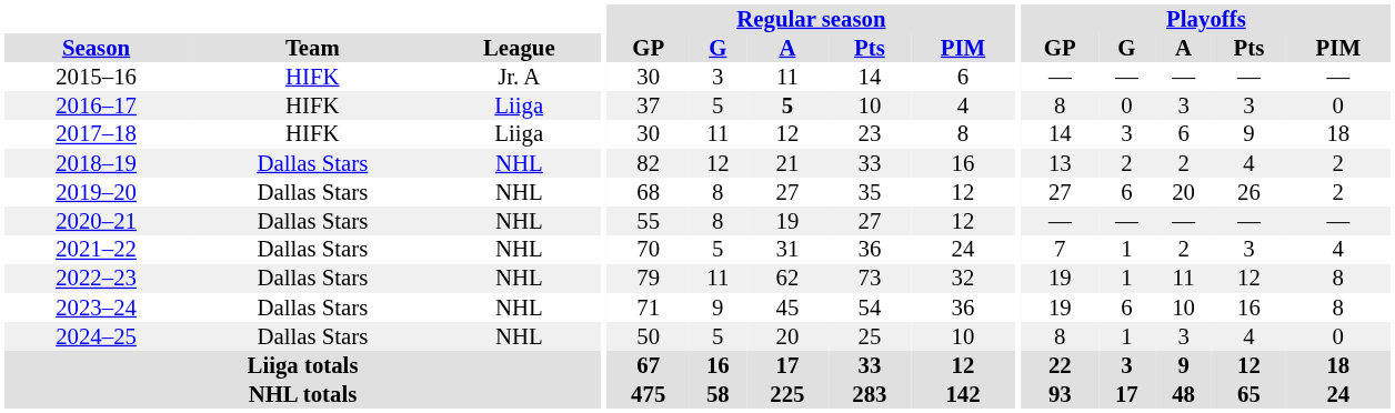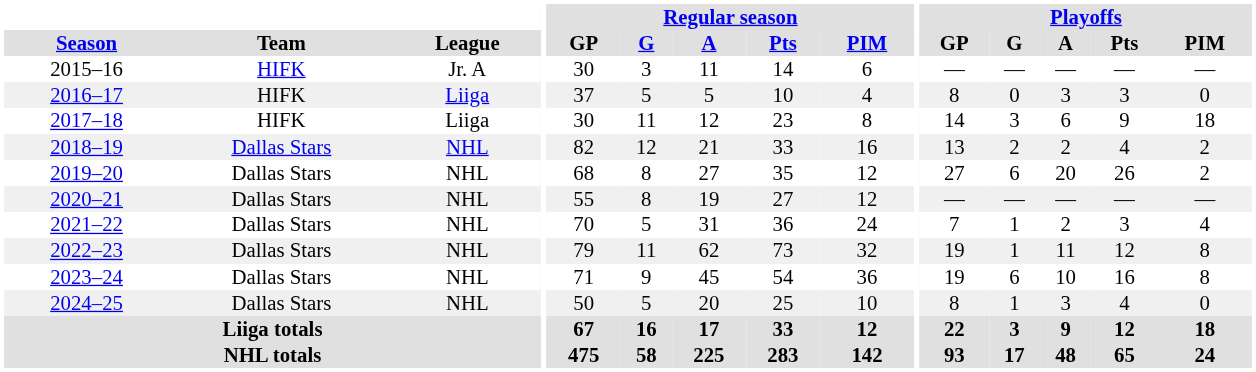2016–17 | Regular season / A: bold -> normal
